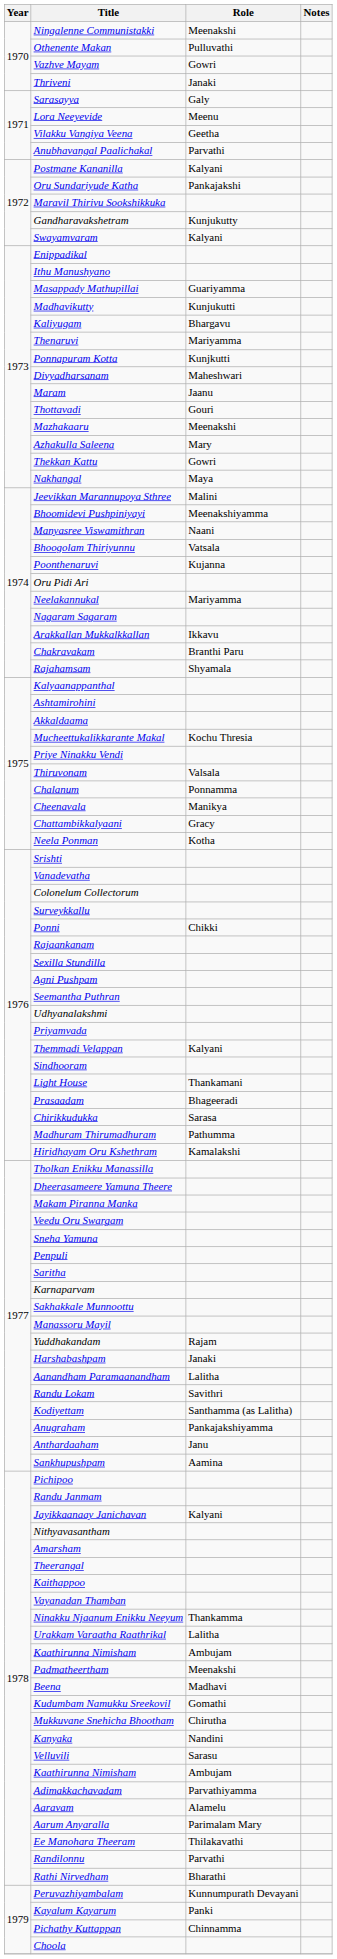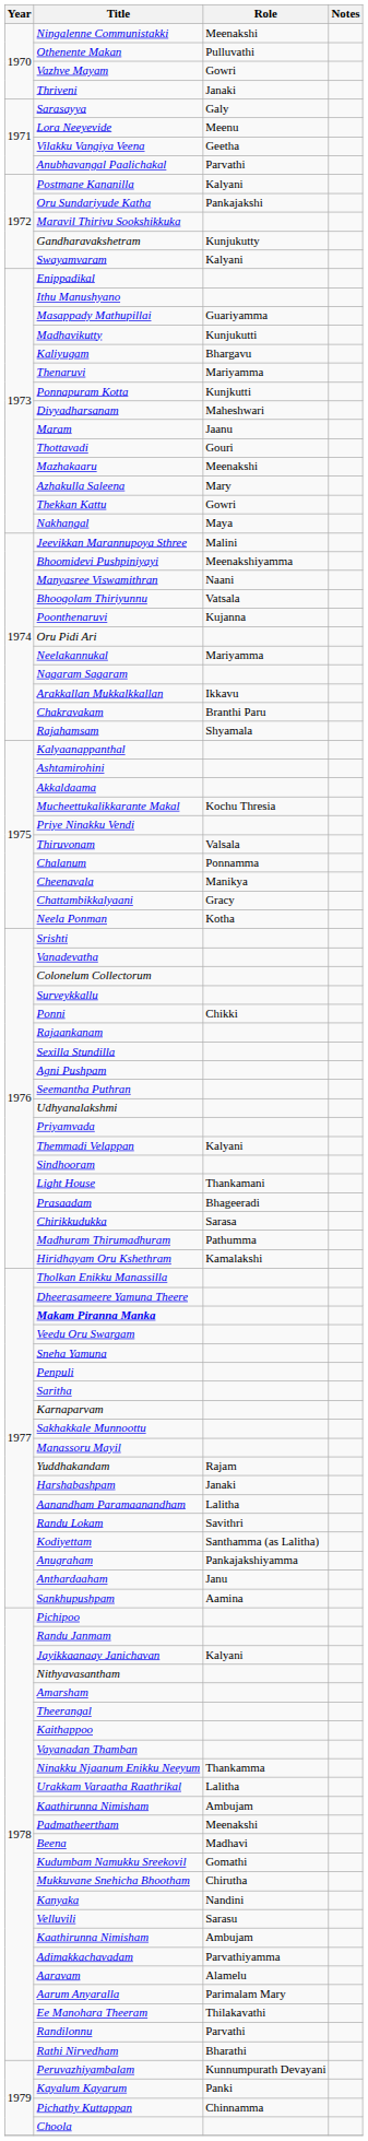Makam Piranna Manka | Title: normal -> bold
